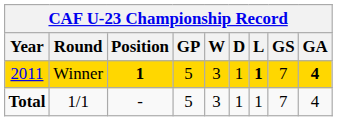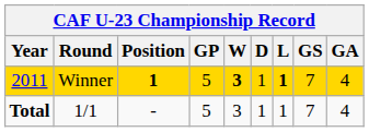2011 | W: normal -> bold
2011 | GA: bold -> normal
